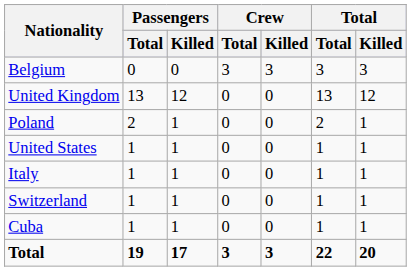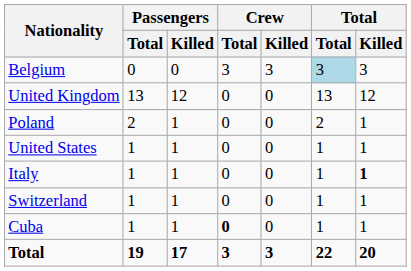Belgium | Total: no background -> lightblue background
Italy | Total / Killed: normal -> bold
Cuba | Crew / Total: normal -> bold
